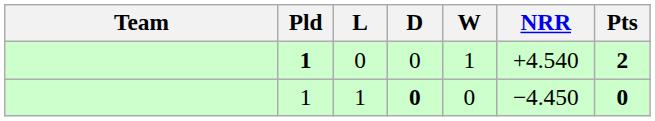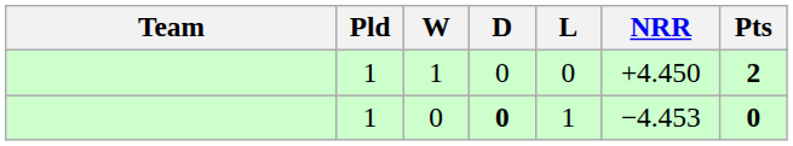columns swapped: W <-> L
row 2 | Pld: bold -> normal
row 2 | NRR: +4.540 -> +4.450
row 3 | NRR: −4.450 -> −4.453
